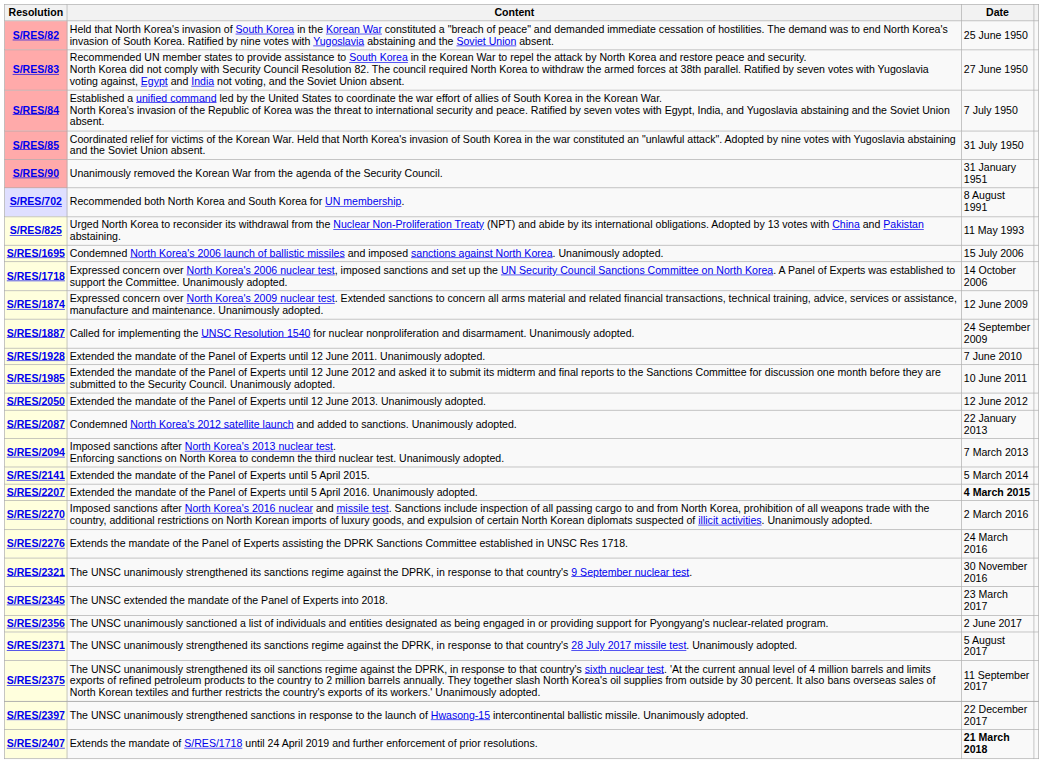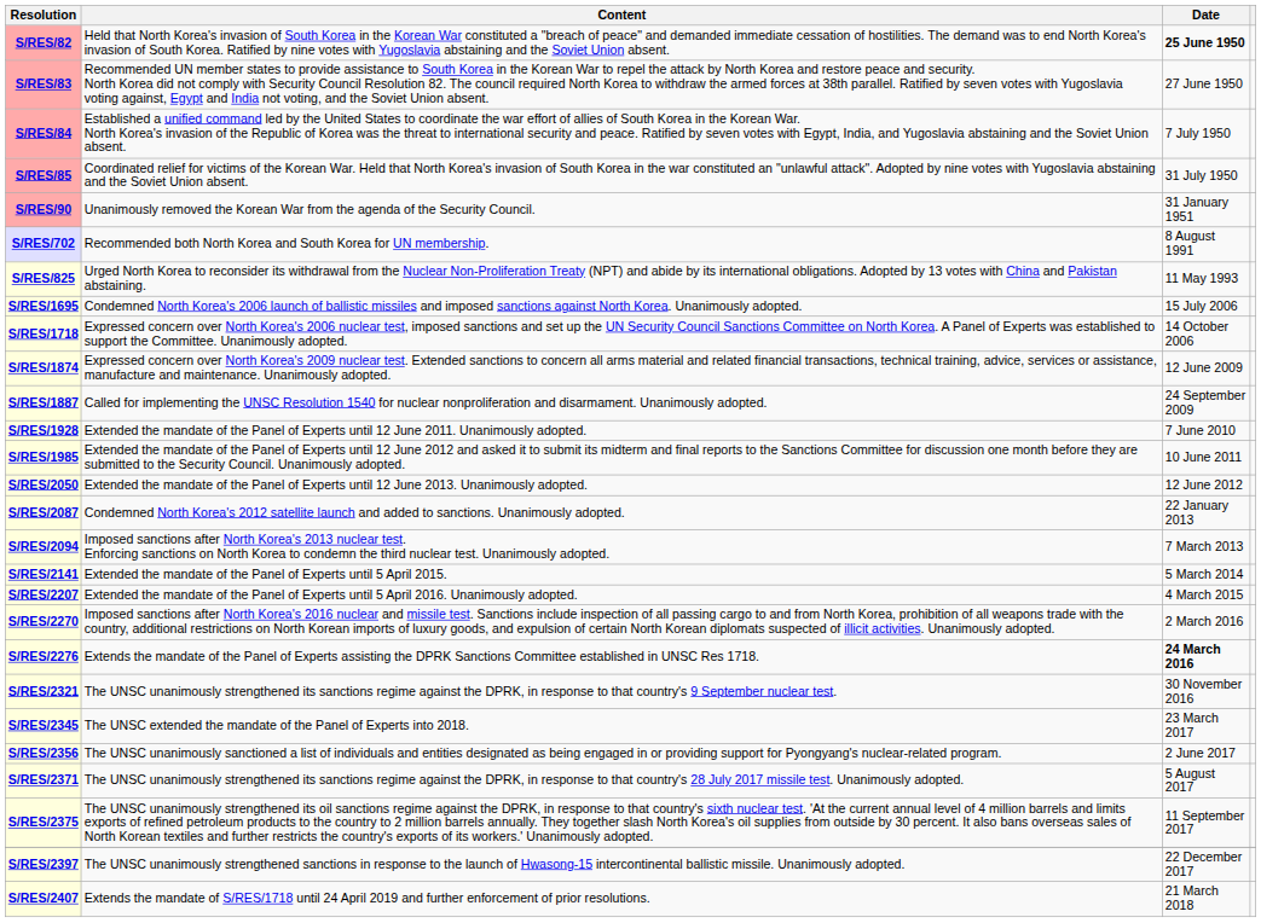S/RES/82 | Date: normal -> bold
S/RES/2207 | Date: bold -> normal
S/RES/2276 | Date: normal -> bold
S/RES/2407 | Date: bold -> normal
